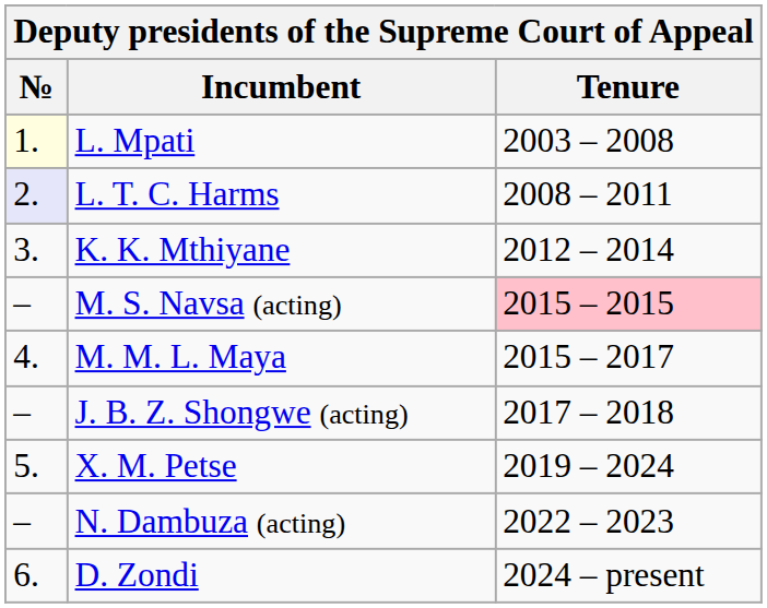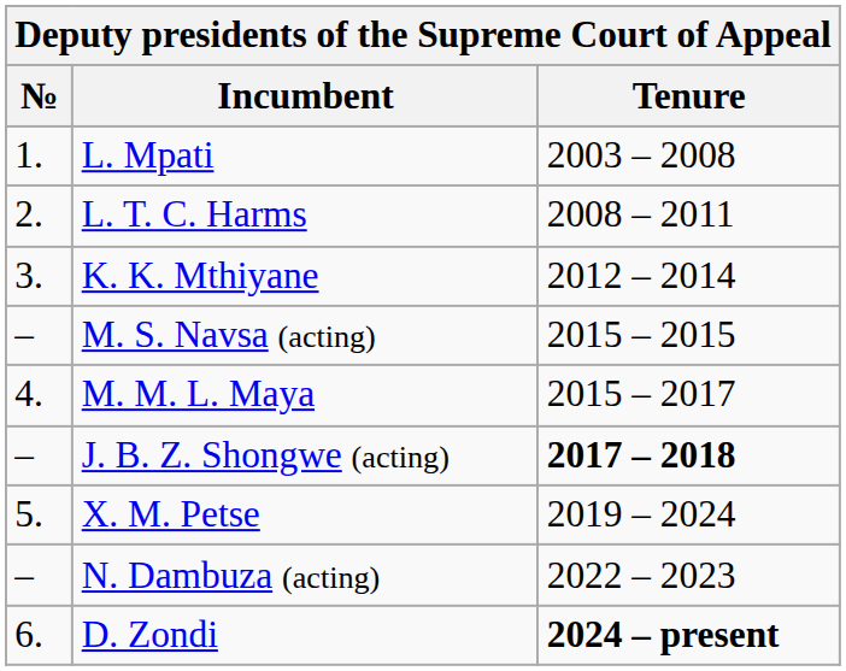L. Mpati | №: lightyellow background -> no background
L. T. C. Harms | №: lavender background -> no background
M. S. Navsa (acting) | Tenure: pink background -> no background
J. B. Z. Shongwe (acting) | Tenure: normal -> bold
D. Zondi | Tenure: normal -> bold
